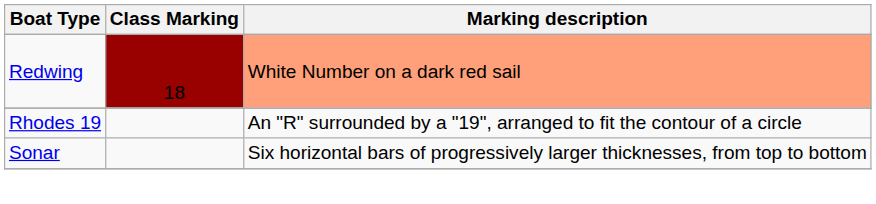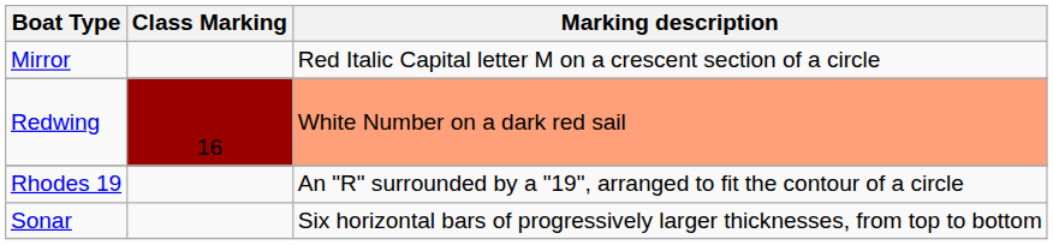+ row: Mirror | Red Italic Capital letter M on a crescent section of a circle
Redwing | Class Marking: 18 -> 16
